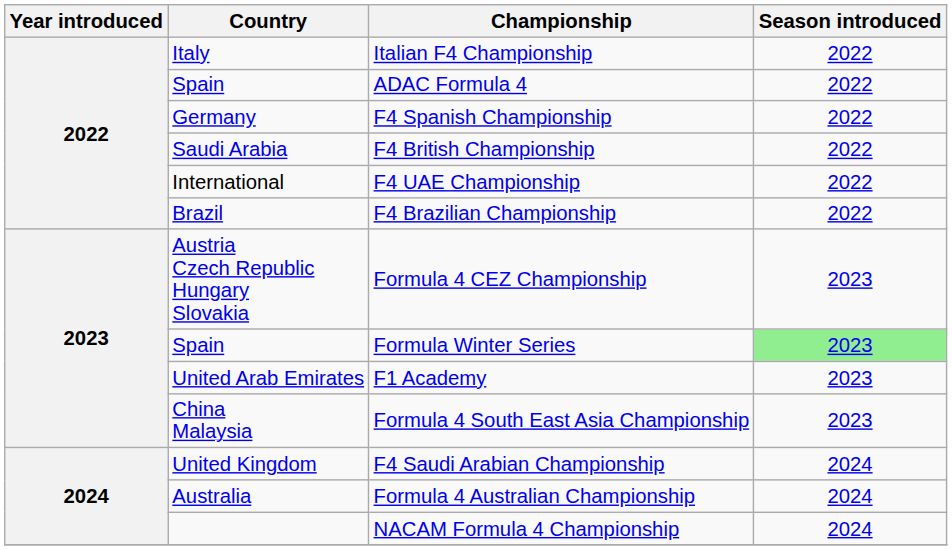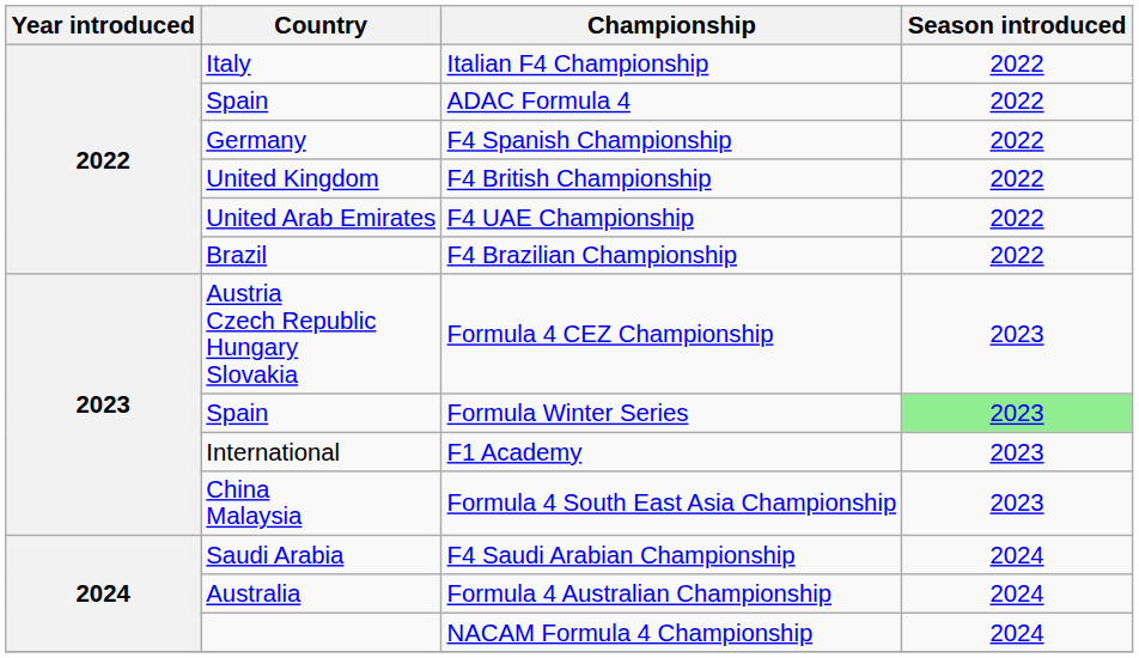F4 British Championship | Country: Saudi Arabia -> United Kingdom
F4 UAE Championship | Country: International -> United Arab Emirates
F1 Academy | Country: United Arab Emirates -> International
F4 Saudi Arabian Championship | Country: United Kingdom -> Saudi Arabia
